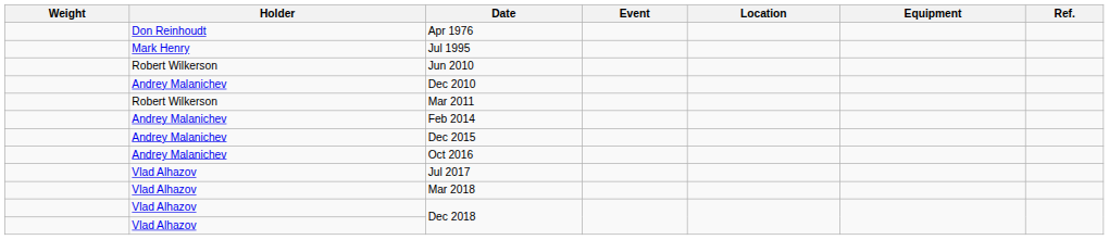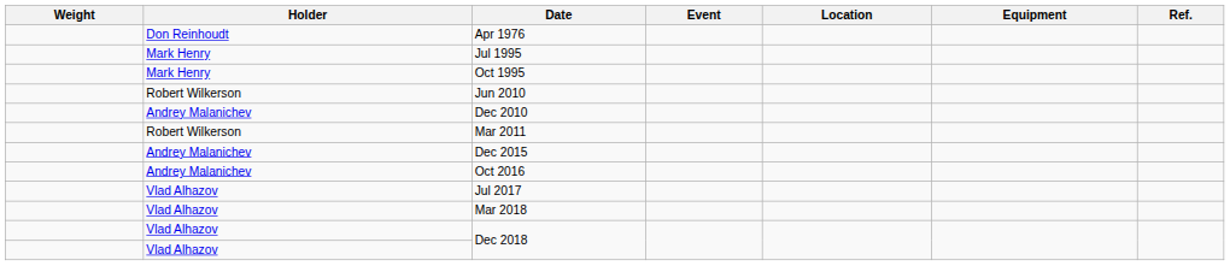+ row: Mark Henry | Oct 1995
- row: Andrey Malanichev | Feb 2014
